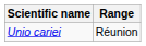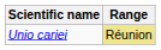Unio cariei | Range: no background -> khaki background
